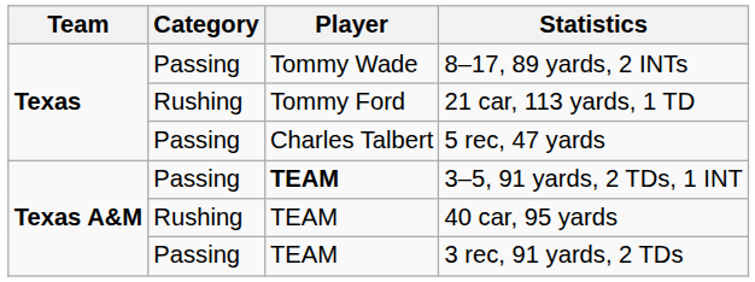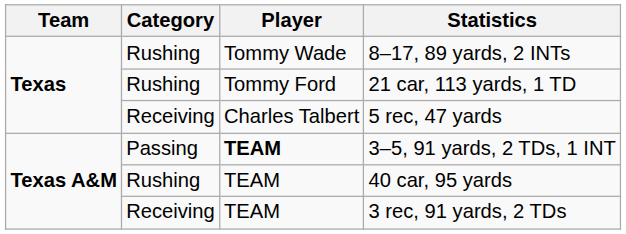8–17, 89 yards, 2 INTs | Category: Passing -> Rushing
5 rec, 47 yards | Category: Passing -> Receiving
3 rec, 91 yards, 2 TDs | Category: Passing -> Receiving
